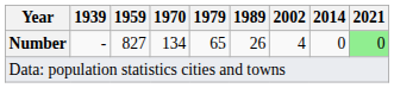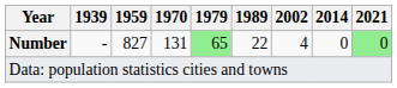Number | 1970: 134 -> 131
Number | 1979: no background -> lightgreen background
Number | 1989: 26 -> 22
